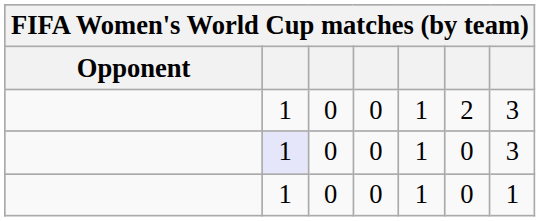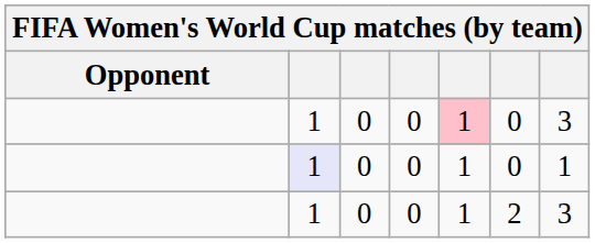row 3 | column 5: no background -> pink background
row 3 | column 6: 2 -> 0
row 4 | column 7: 3 -> 1
row 5 | column 6: 0 -> 2
row 5 | column 7: 1 -> 3
